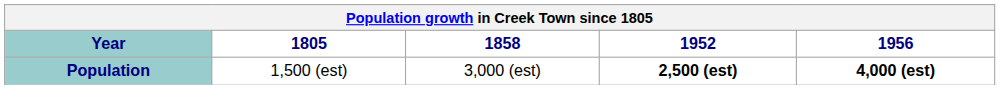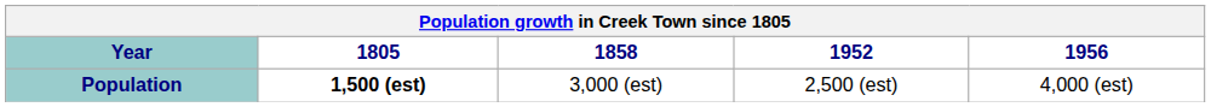Population | 1805: normal -> bold
Population | 1952: bold -> normal
Population | 1956: bold -> normal
